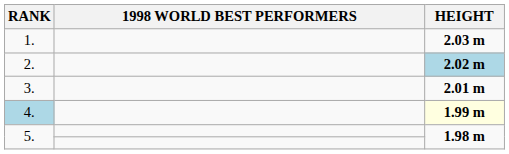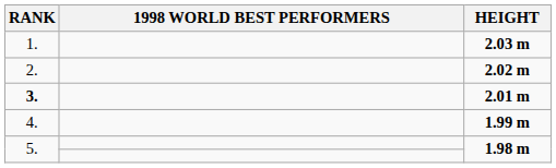2. | HEIGHT: lightblue background -> no background
3. | RANK: normal -> bold
4. | RANK: lightblue background -> no background
4. | HEIGHT: lightyellow background -> no background
